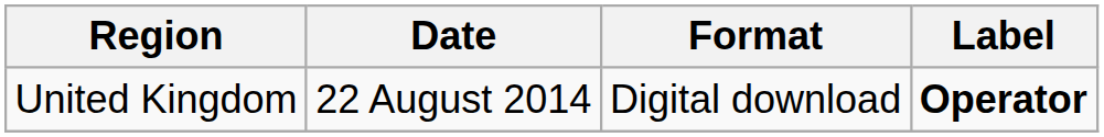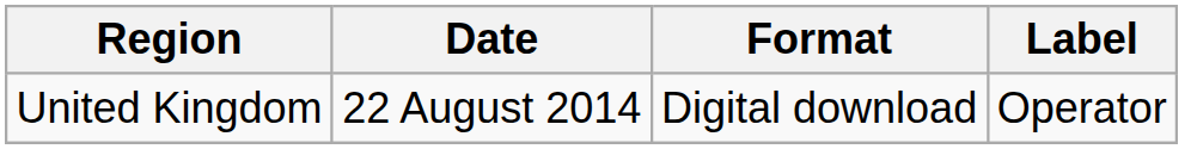United Kingdom | Label: bold -> normal
